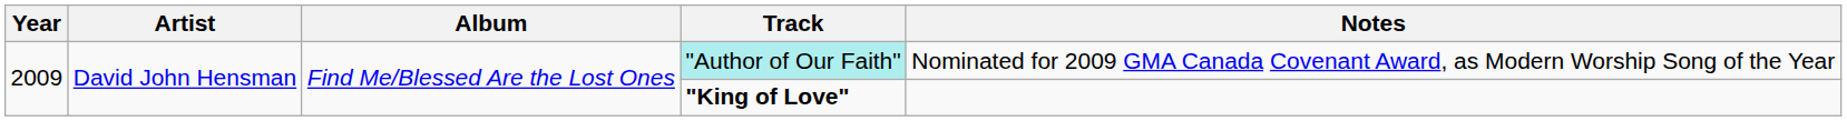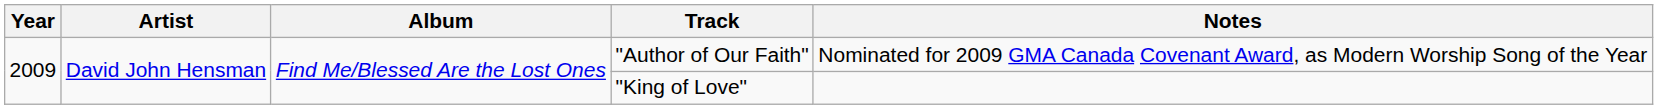"Author of Our Faith" | Track: paleturquoise background -> no background
"King of Love" | Track: bold -> normal
